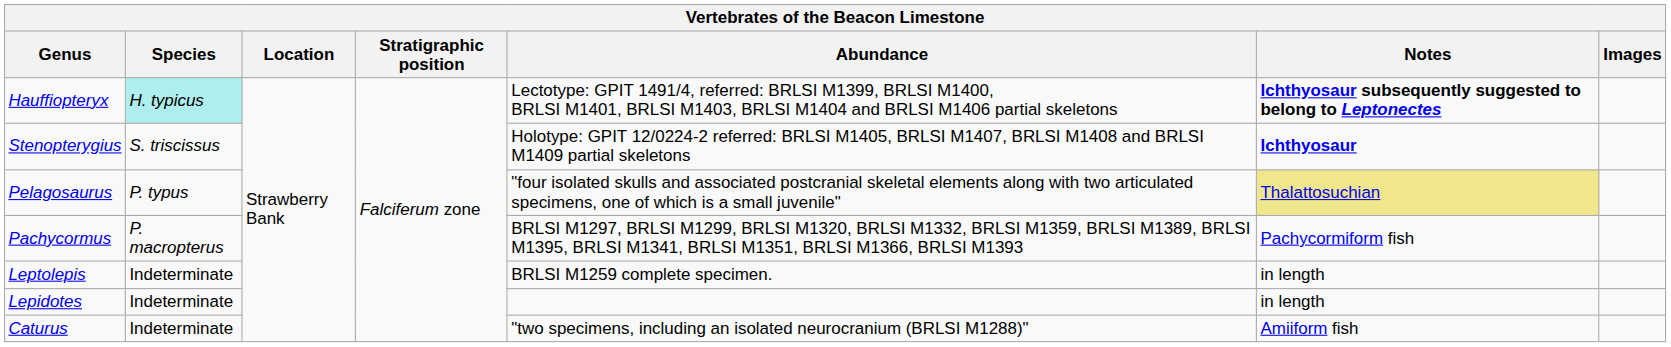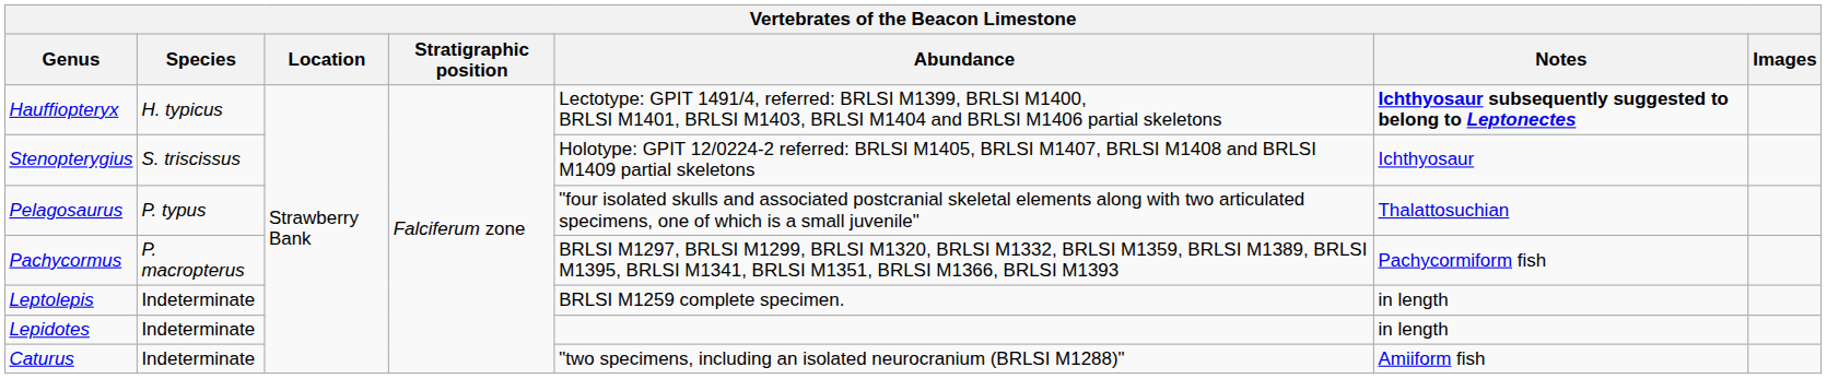Hauffiopteryx | Species: paleturquoise background -> no background
Stenopterygius | Notes: bold -> normal
Pelagosaurus | Notes: khaki background -> no background
